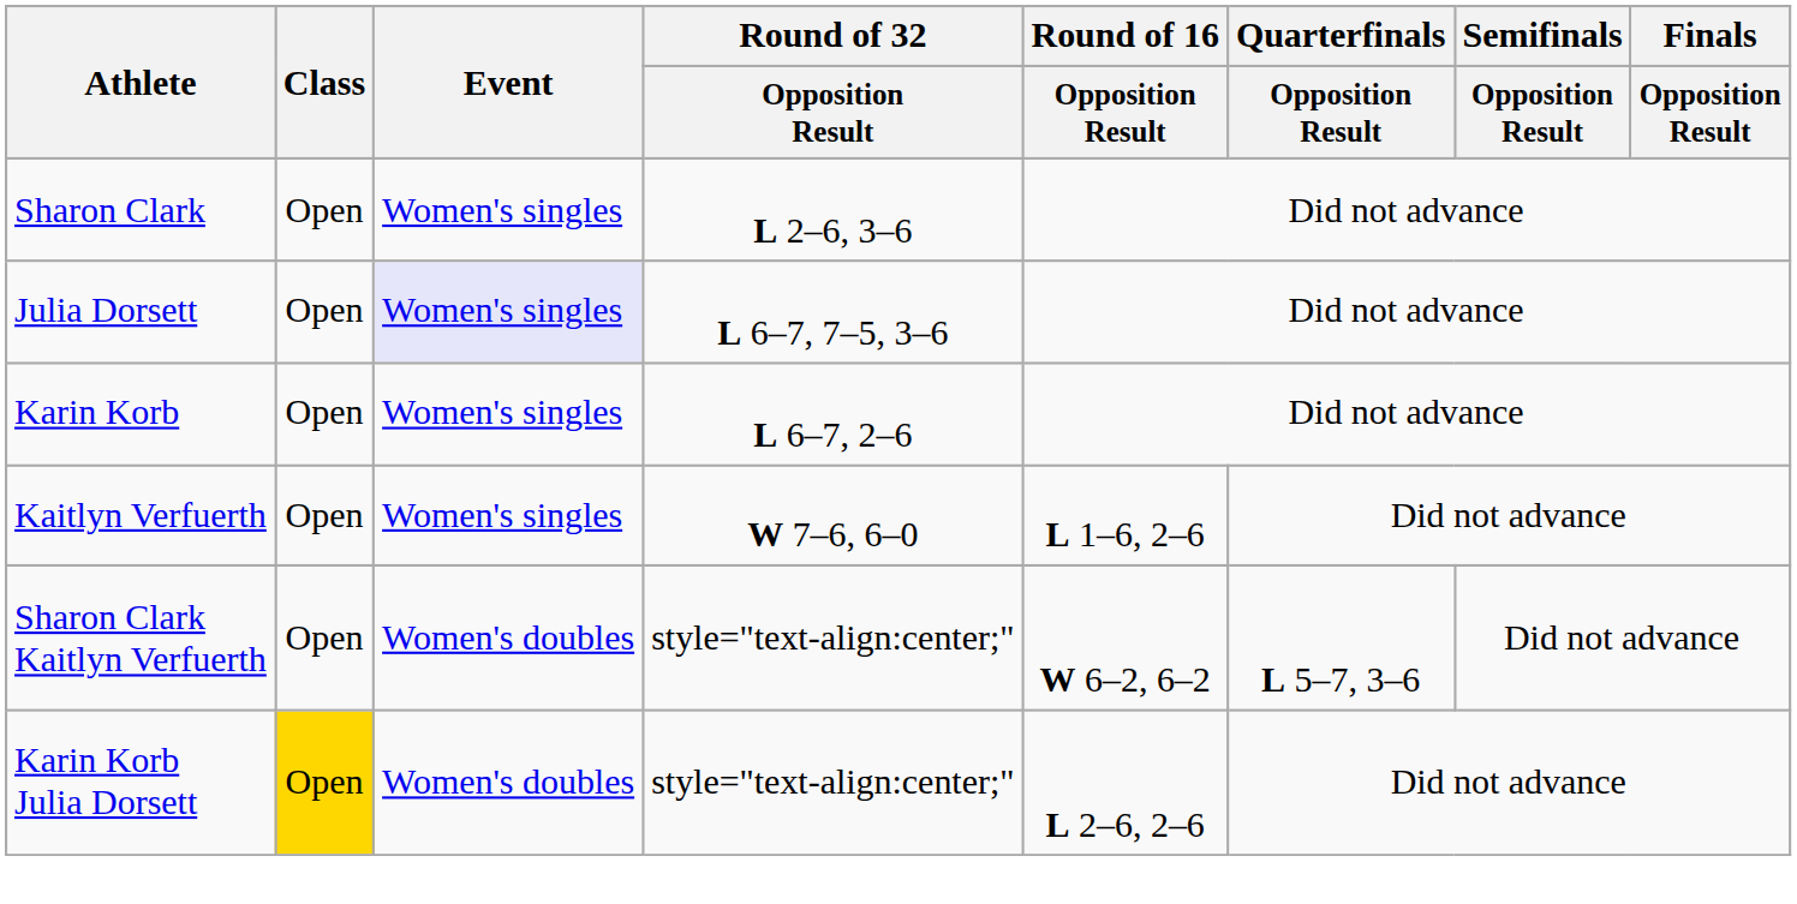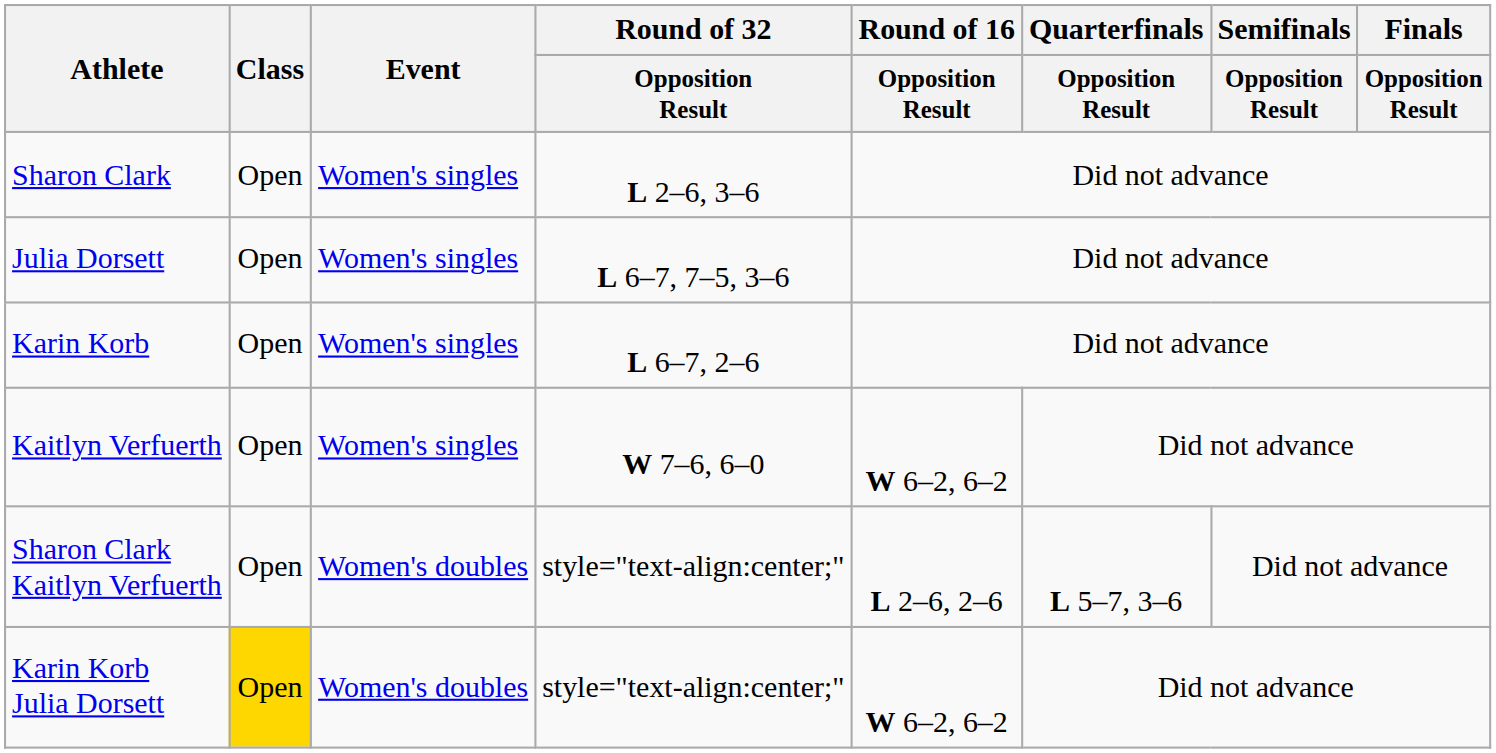Julia Dorsett | Event: lavender background -> no background
Kaitlyn Verfuerth | Round of 16 / Opposition Result: L 1–6, 2–6 -> W 6–2, 6–2
Sharon Clark Kaitlyn Verfuerth | Round of 16 / Opposition Result: W 6–2, 6–2 -> L 2–6, 2–6
Karin Korb Julia Dorsett | Round of 16 / Opposition Result: L 2–6, 2–6 -> W 6–2, 6–2
